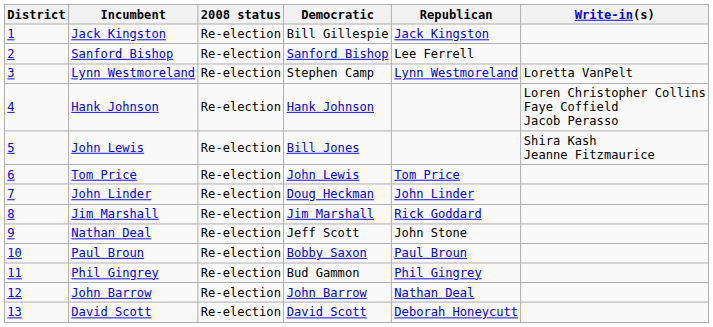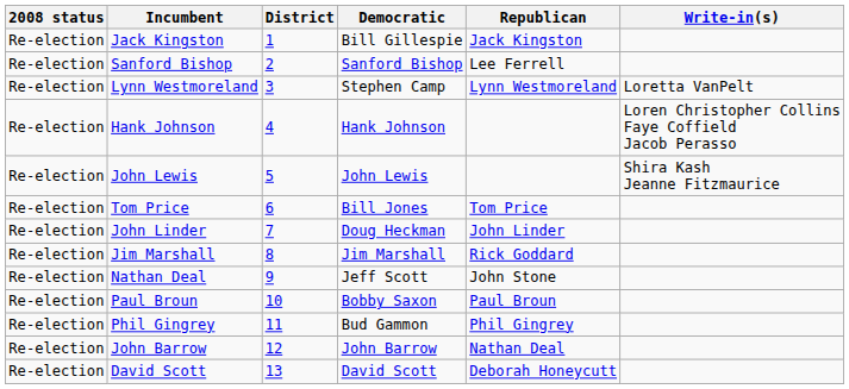columns swapped: District <-> 2008 status
row 6 | Democratic: Bill Jones -> John Lewis
row 7 | Democratic: John Lewis -> Bill Jones
